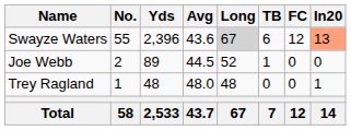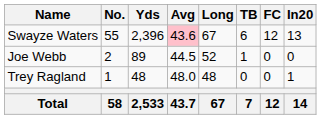Swayze Waters | Avg: no background -> pink background
Swayze Waters | Long: lightgrey background -> no background
Swayze Waters | In20: lightsalmon background -> no background
